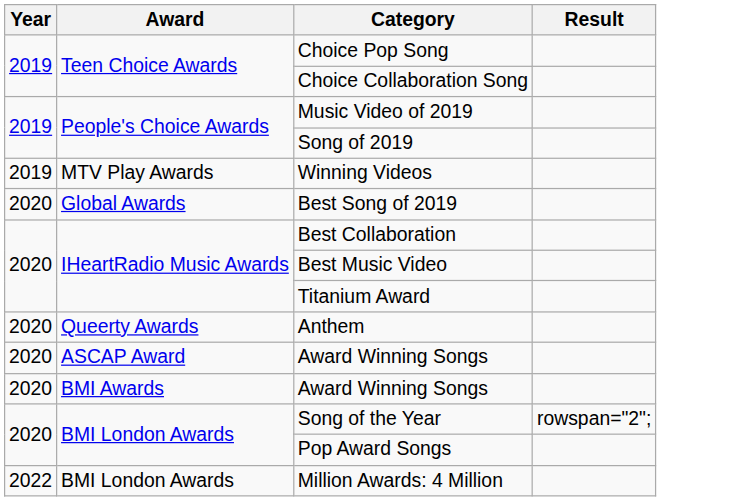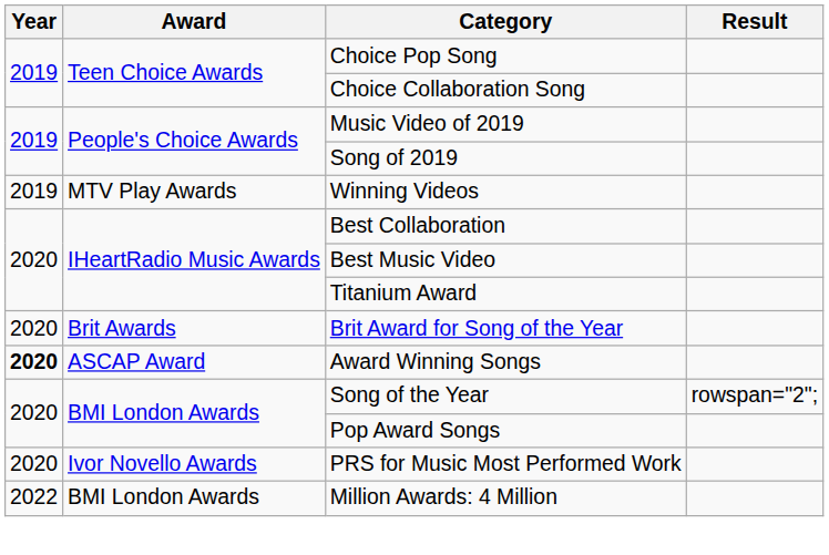- row: 2020 | Global Awards | Best Song of 2019
+ row: 2020 | Brit Awards | Brit Award for Song of the Year
- row: 2020 | Queerty Awards | Anthem
ASCAP Award / Award Winning Songs | Year: normal -> bold
- row: 2020 | BMI Awards | Award Winning Songs
+ row: 2020 | Ivor Novello Awards | PRS for Music Most Performed Work
